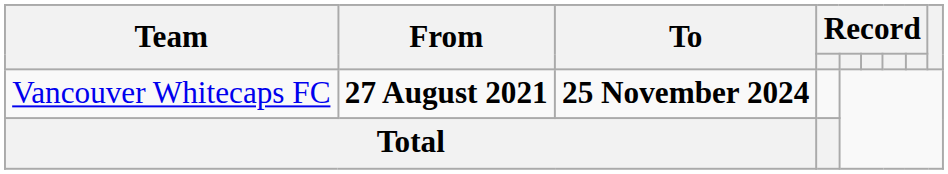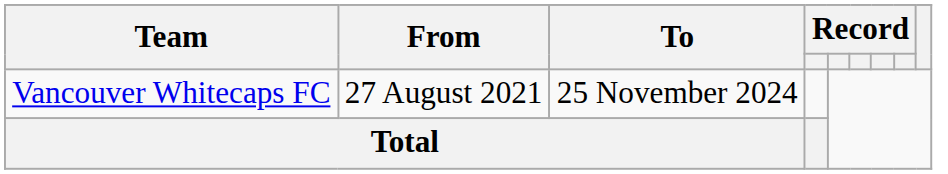Vancouver Whitecaps FC | From: bold -> normal
Vancouver Whitecaps FC | To: bold -> normal
